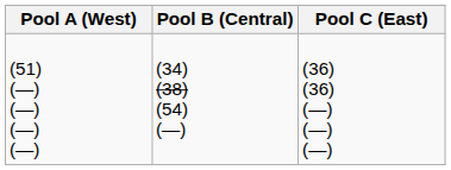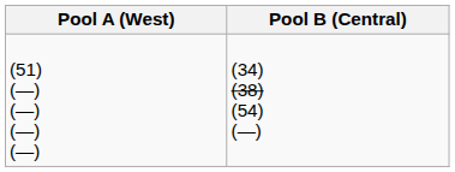- column: Pool C (East) | (36) (36) (—) (—) (—)
